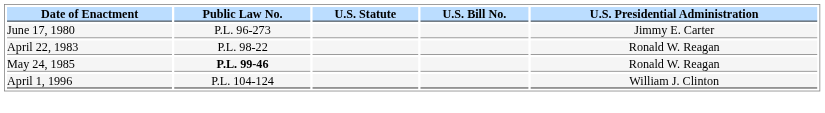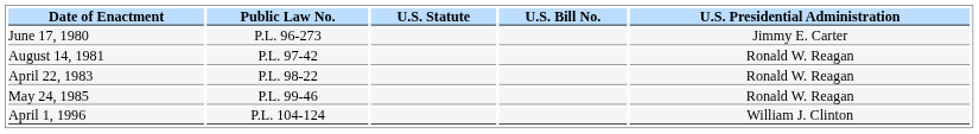+ row: August 14, 1981 | P.L. 97-42 | Ronald W. Reagan
May 24, 1985 | Public Law No.: bold -> normal
